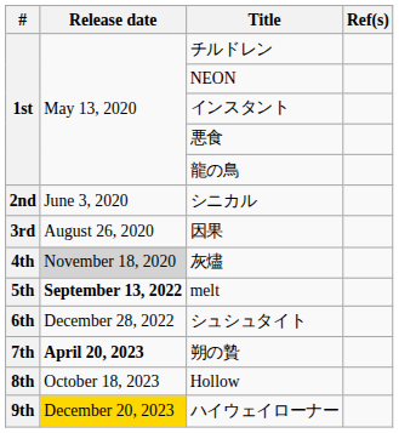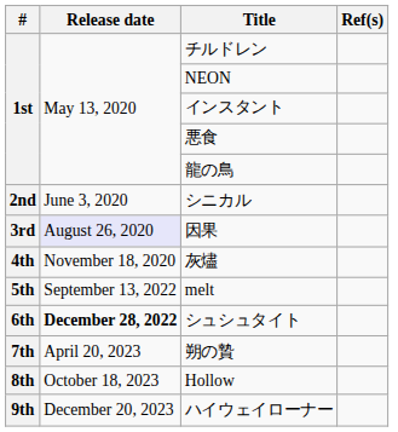因果 | Release date: no background -> lavender background
灰燼 | Release date: lightgrey background -> no background
melt | Release date: bold -> normal
シュシュタイト | Release date: normal -> bold
朔の贄 | Release date: bold -> normal
ハイウェイローナー | Release date: gold background -> no background
